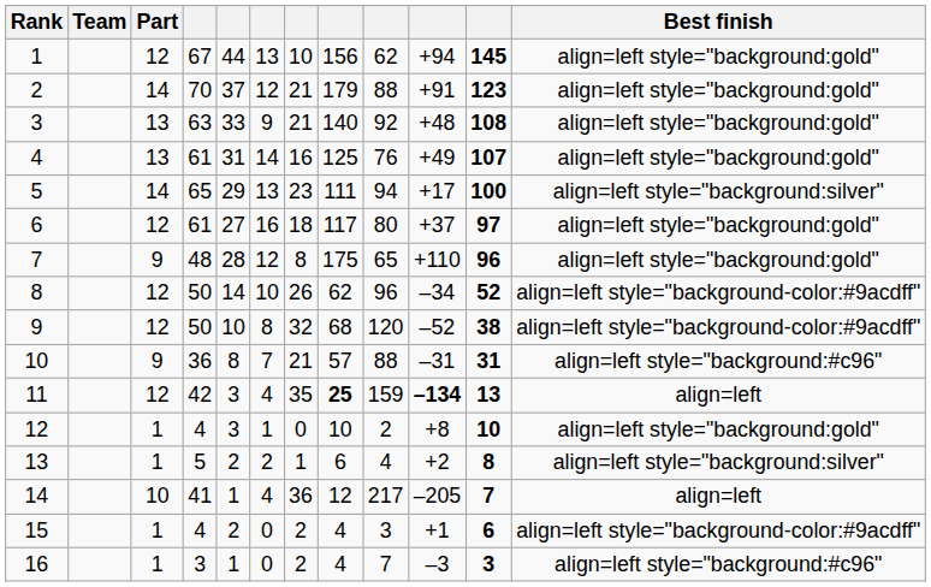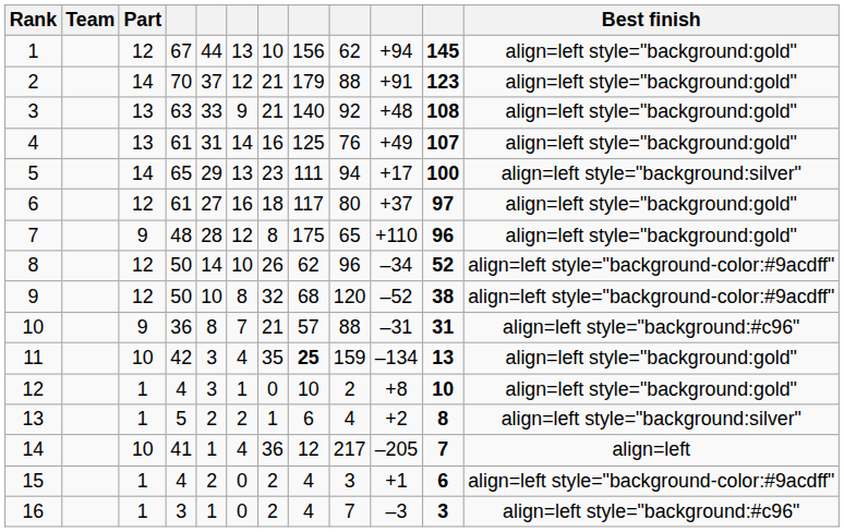11 | Part: 12 -> 10
11 | column 10: bold -> normal
11 | Best finish: align=left -> align=left style="background:gold"
